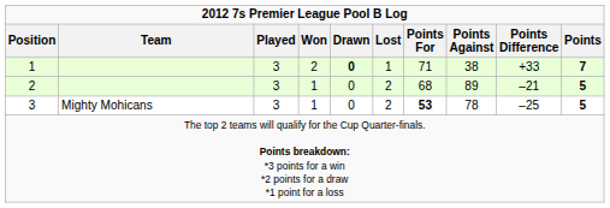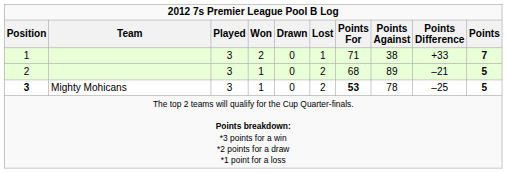row 3 | Drawn: bold -> normal
row 5 | Position: normal -> bold
